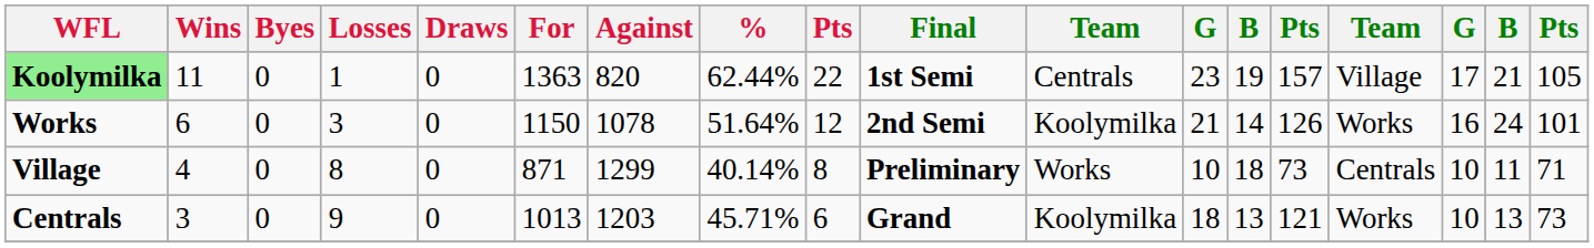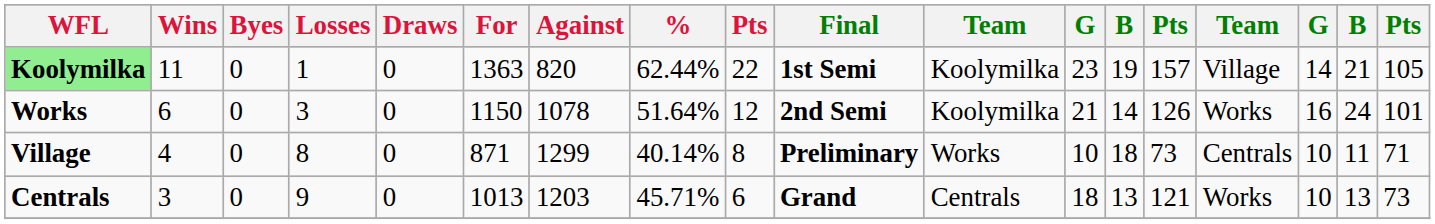row 2 | column 11: Centrals -> Koolymilka
row 2 | column 16: 17 -> 14
row 5 | column 11: Koolymilka -> Centrals
